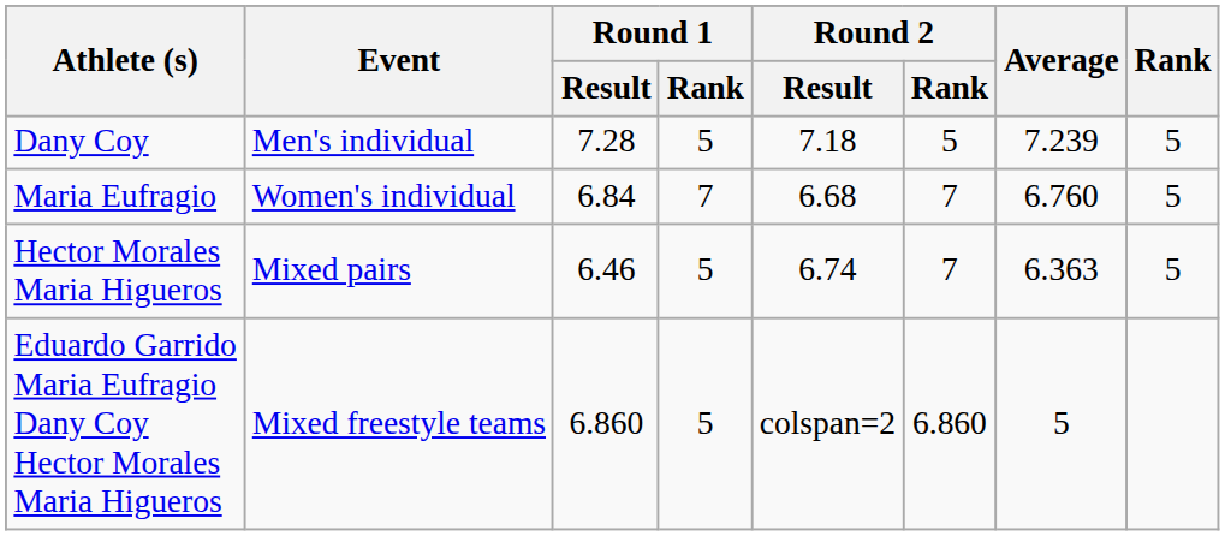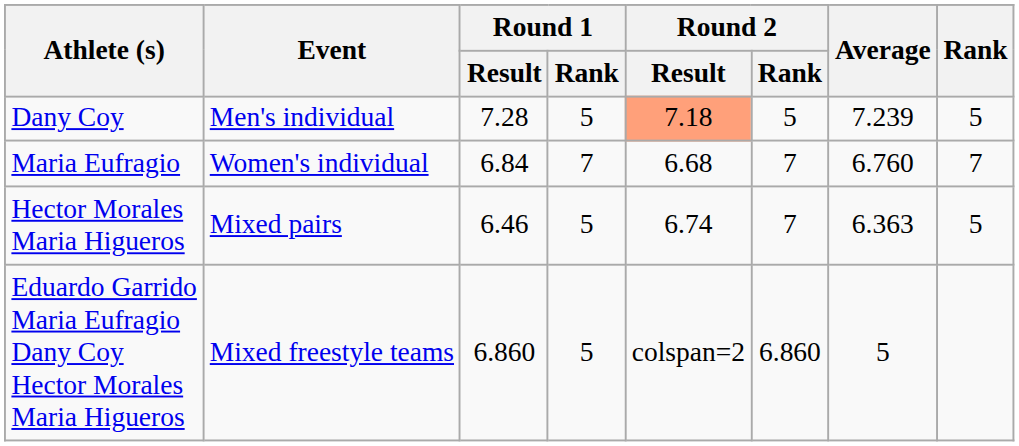Dany Coy | Round 2 / Result: no background -> lightsalmon background
Maria Eufragio | Rank: 5 -> 7
